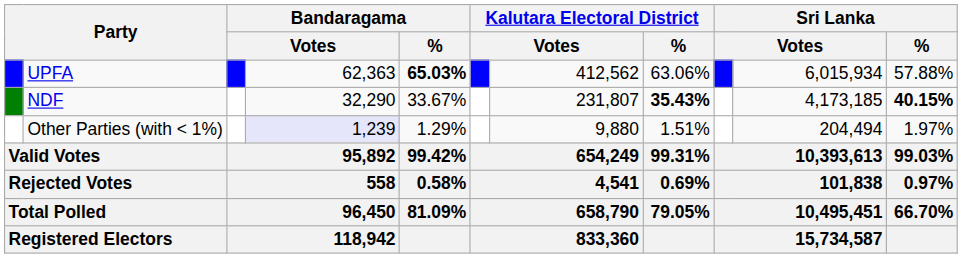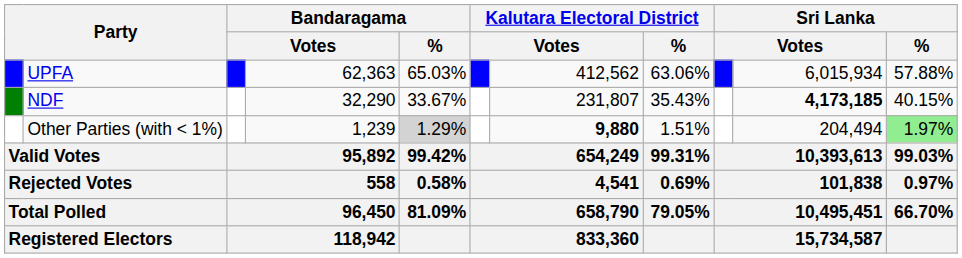UPFA | Bandaragama / %: bold -> normal
NDF | Kalutara Electoral District / %: bold -> normal
NDF | column 10: normal -> bold
NDF | Sri Lanka / %: bold -> normal
Other Parties (with < 1%) | column 4: lavender background -> no background
Other Parties (with < 1%) | Bandaragama / %: no background -> lightgrey background
Other Parties (with < 1%) | column 7: normal -> bold
Other Parties (with < 1%) | Sri Lanka / %: no background -> lightgreen background
